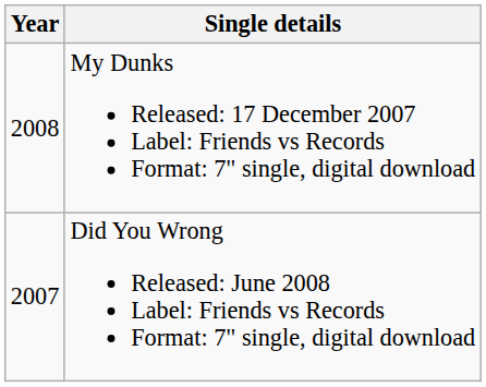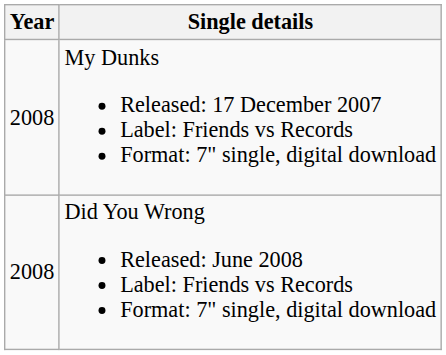row 3 | Year: 2007 -> 2008
